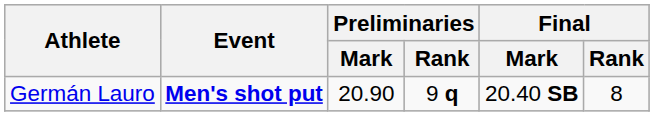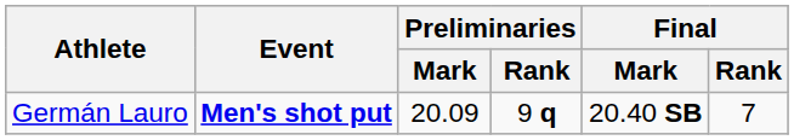Germán Lauro | Preliminaries / Mark: 20.90 -> 20.09
Germán Lauro | Final / Rank: 8 -> 7
